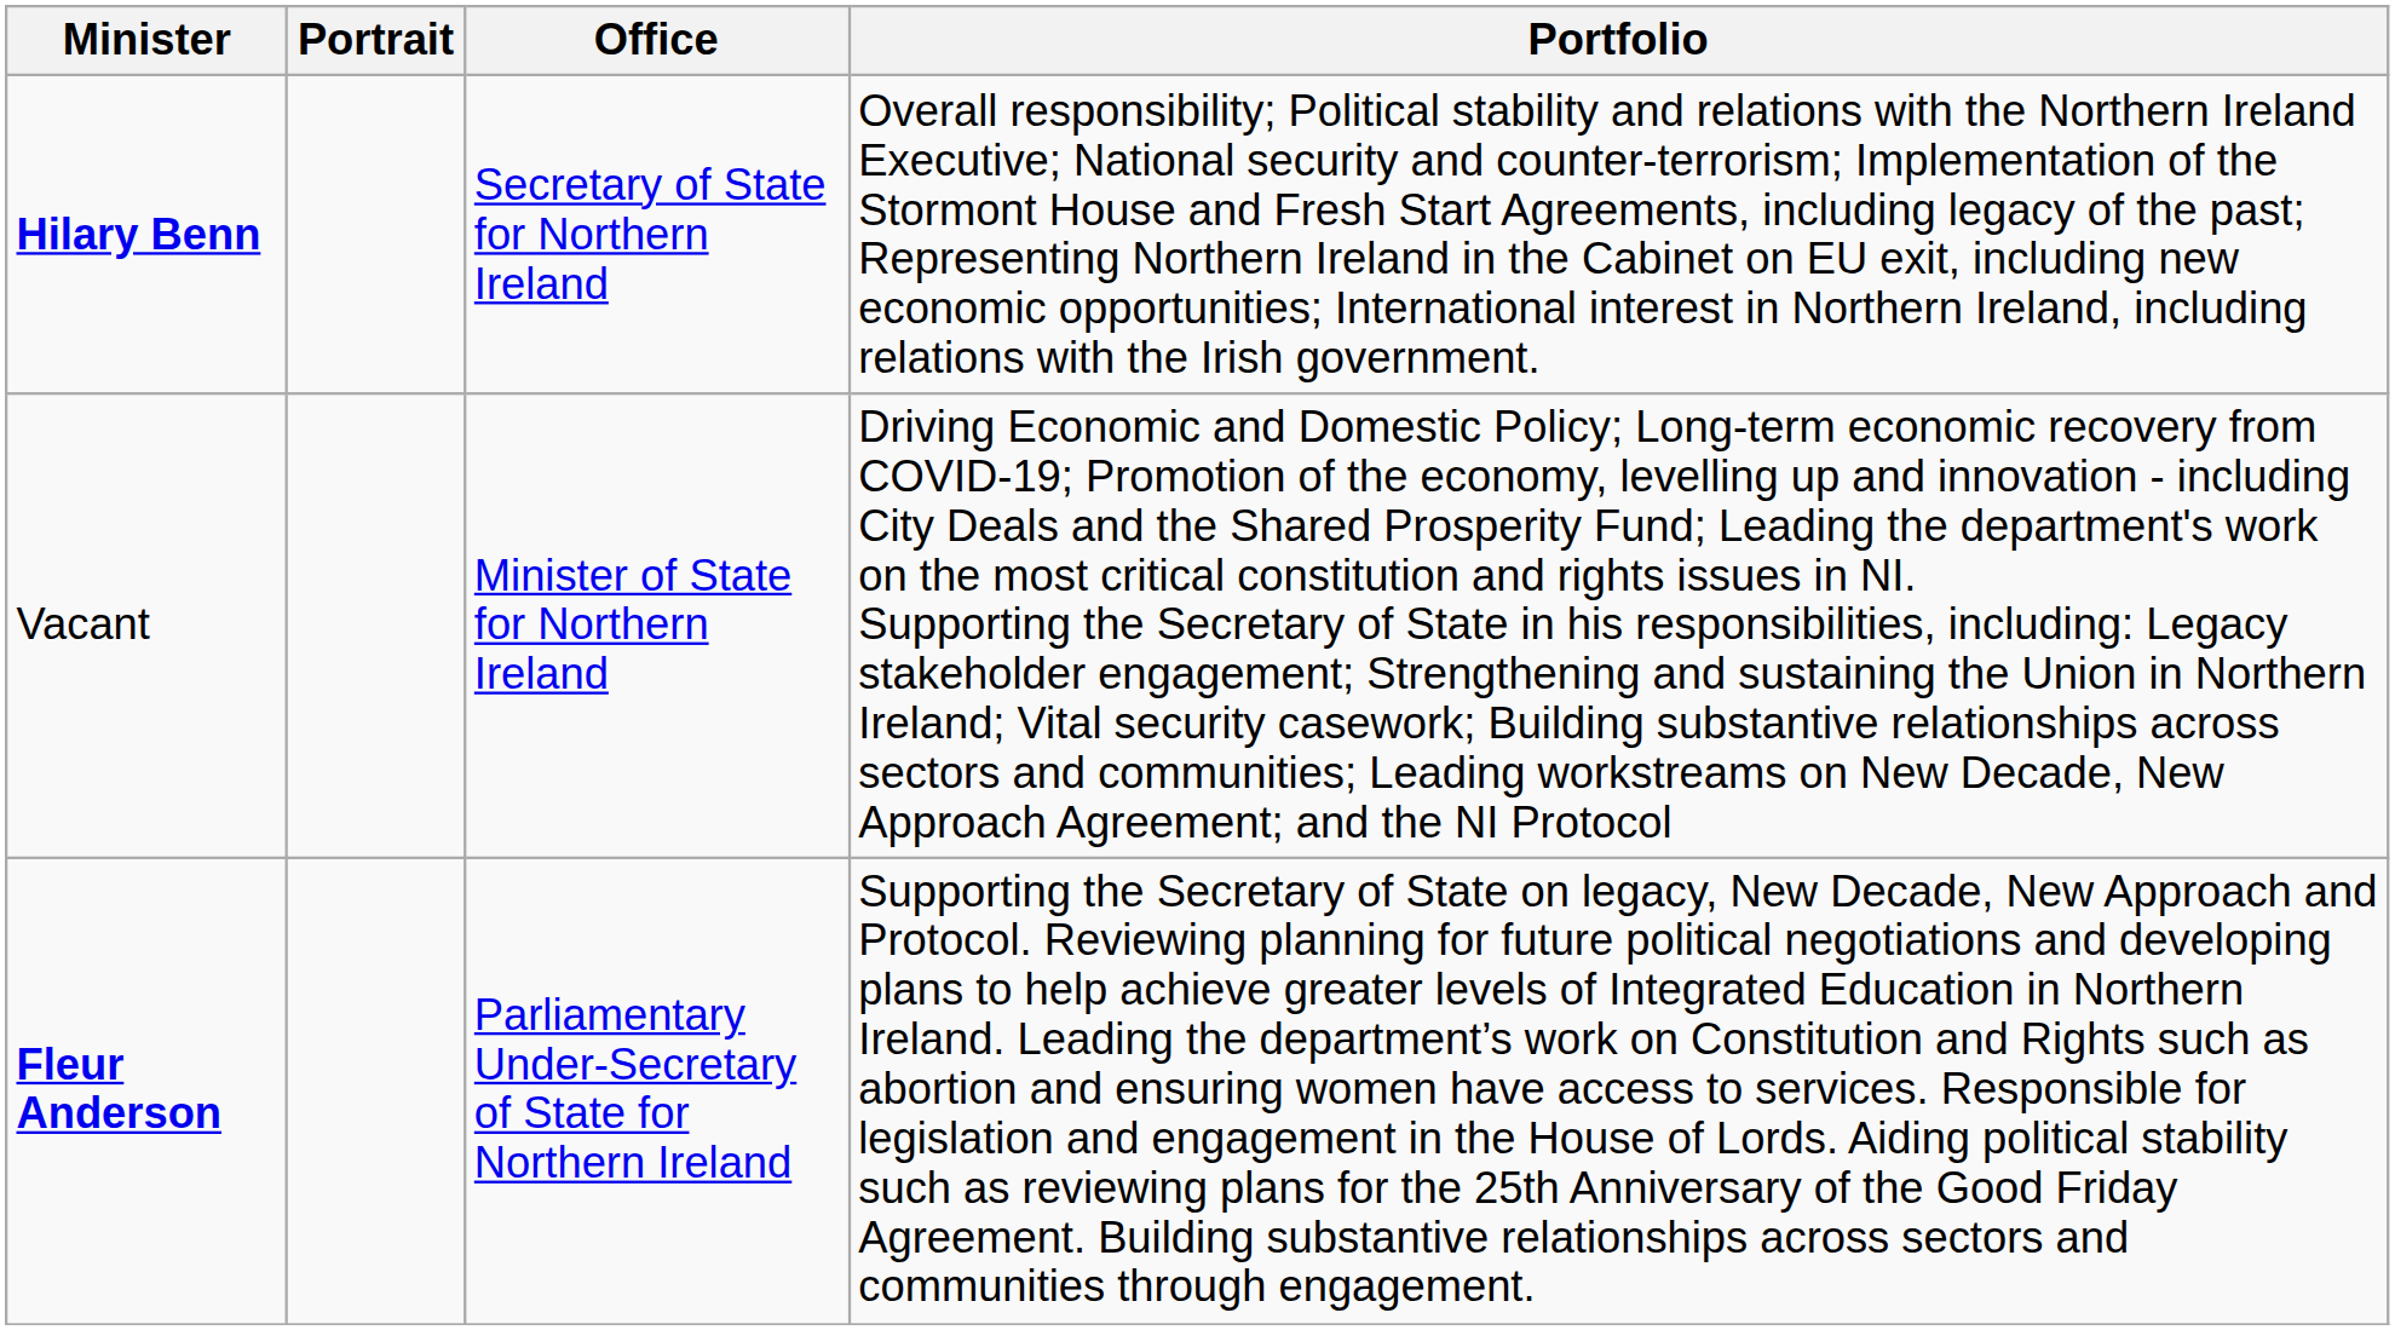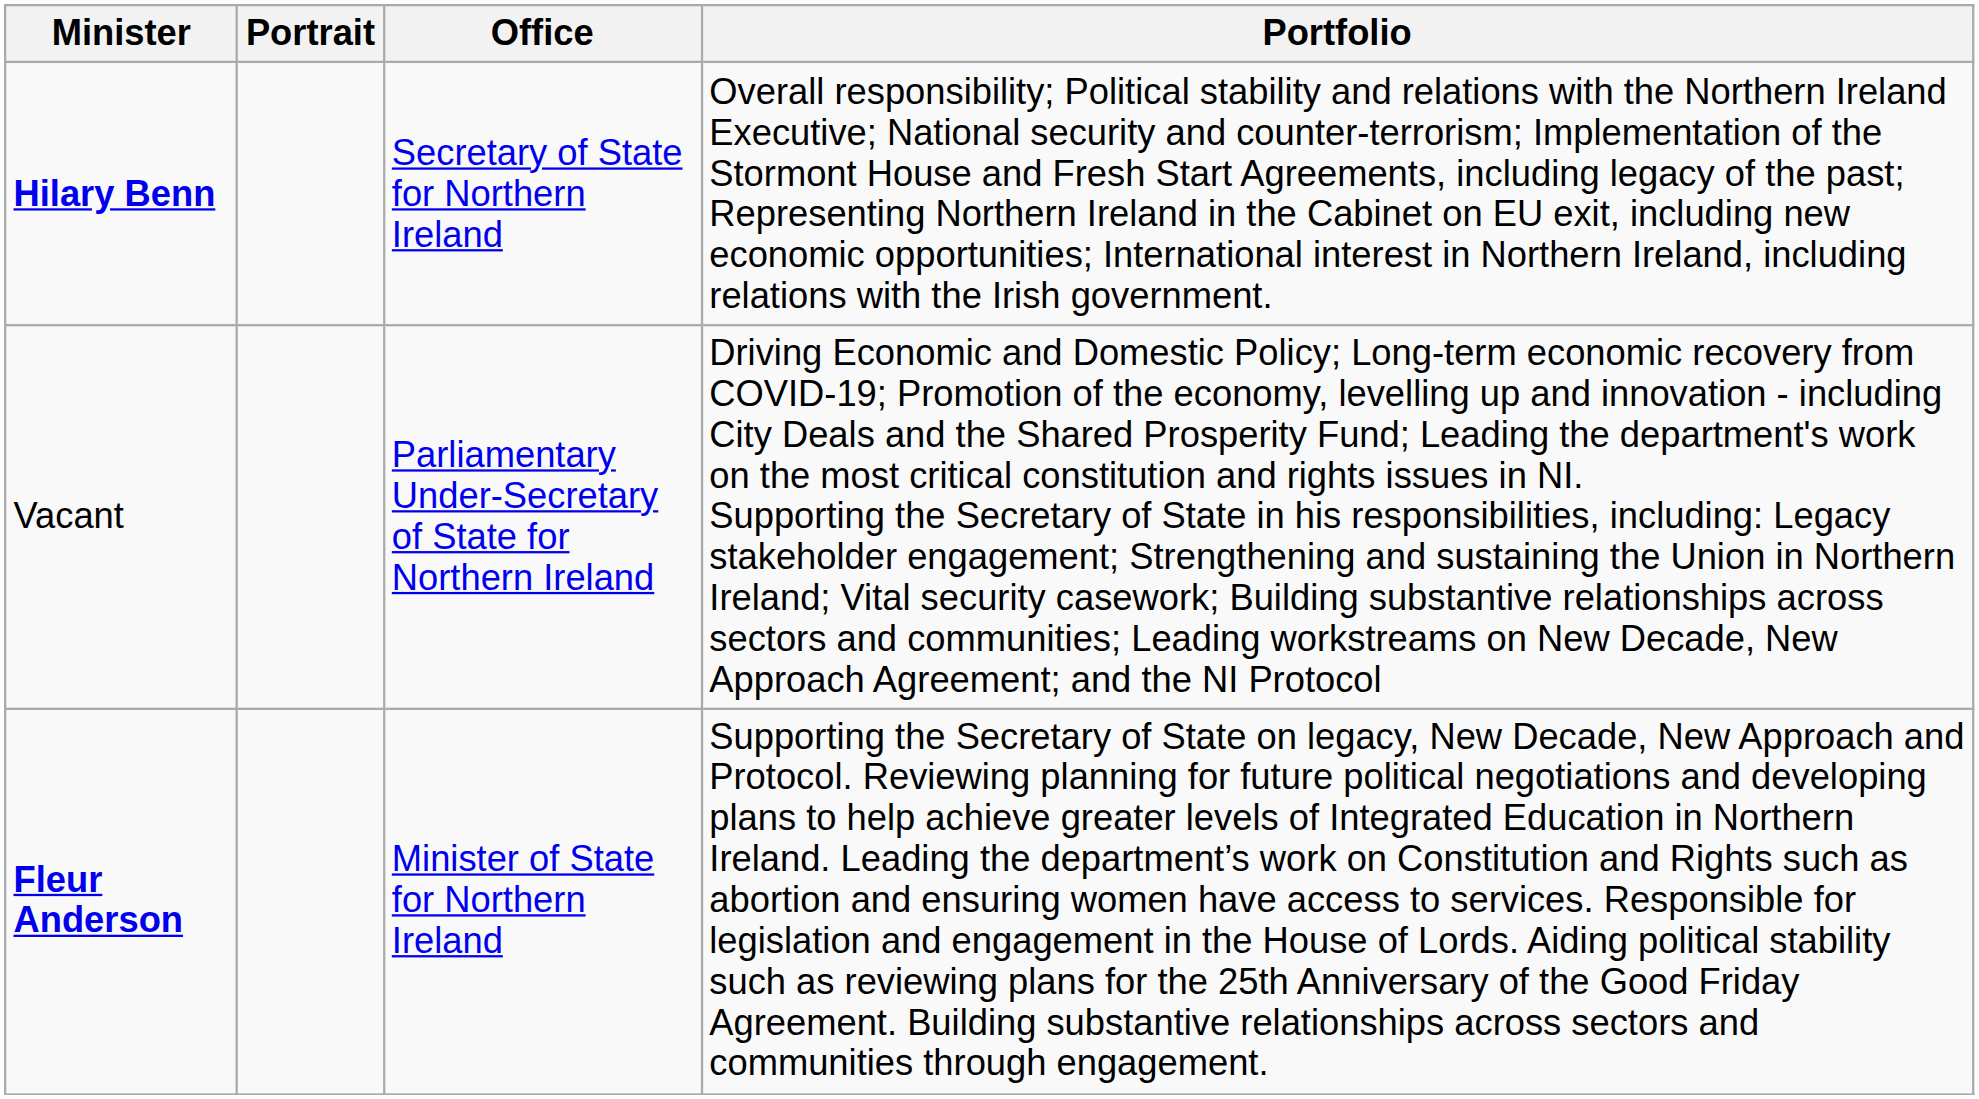Vacant | Office: Minister of State for Northern Ireland -> Parliamentary Under-Secretary of State for Northern Ireland
Fleur Anderson | Office: Parliamentary Under-Secretary of State for Northern Ireland -> Minister of State for Northern Ireland
